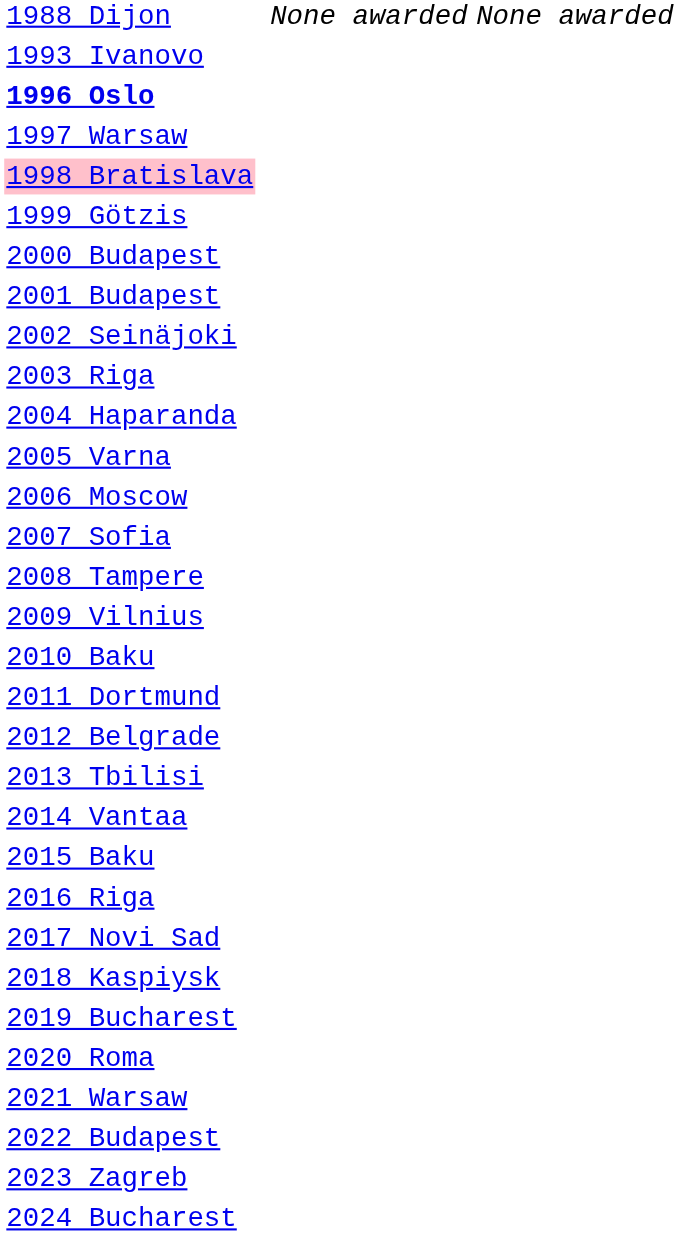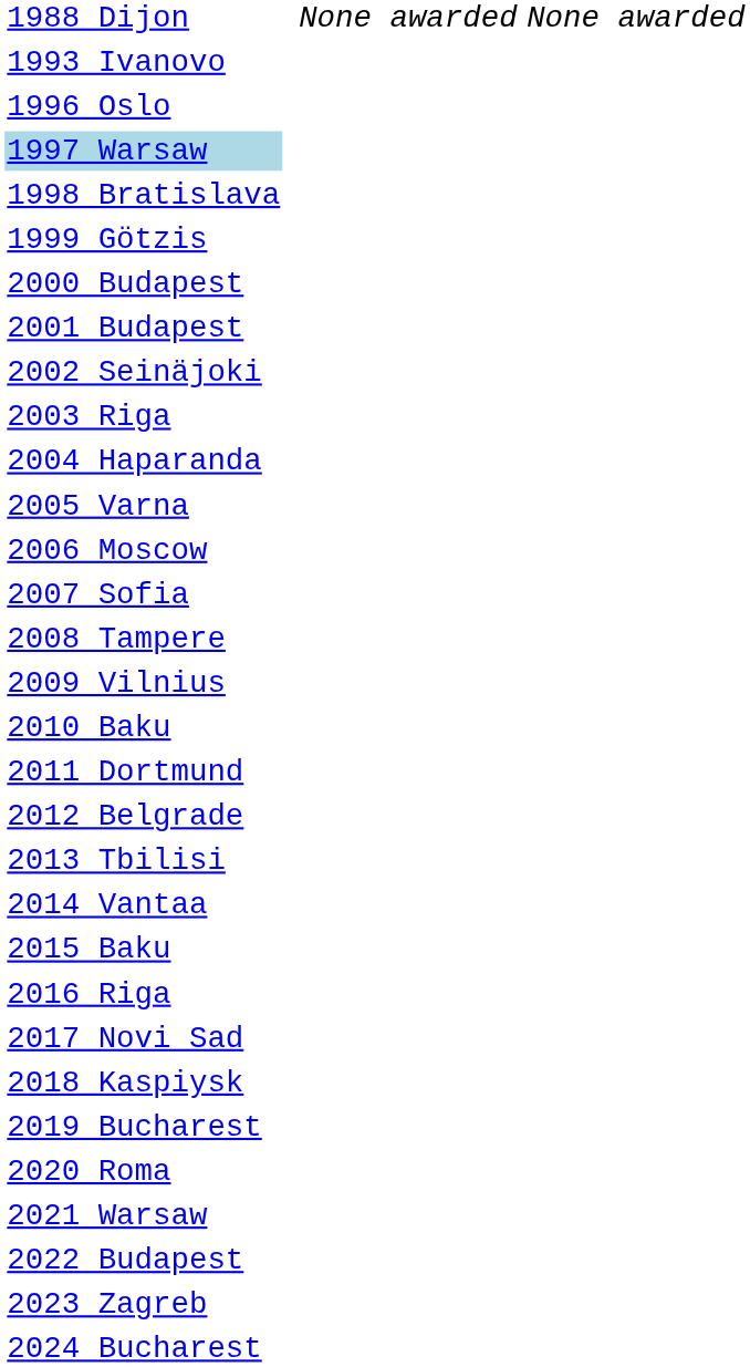1996 Oslo | column 1: bold -> normal
1997 Warsaw | column 1: no background -> lightblue background
1998 Bratislava | column 1: pink background -> no background
